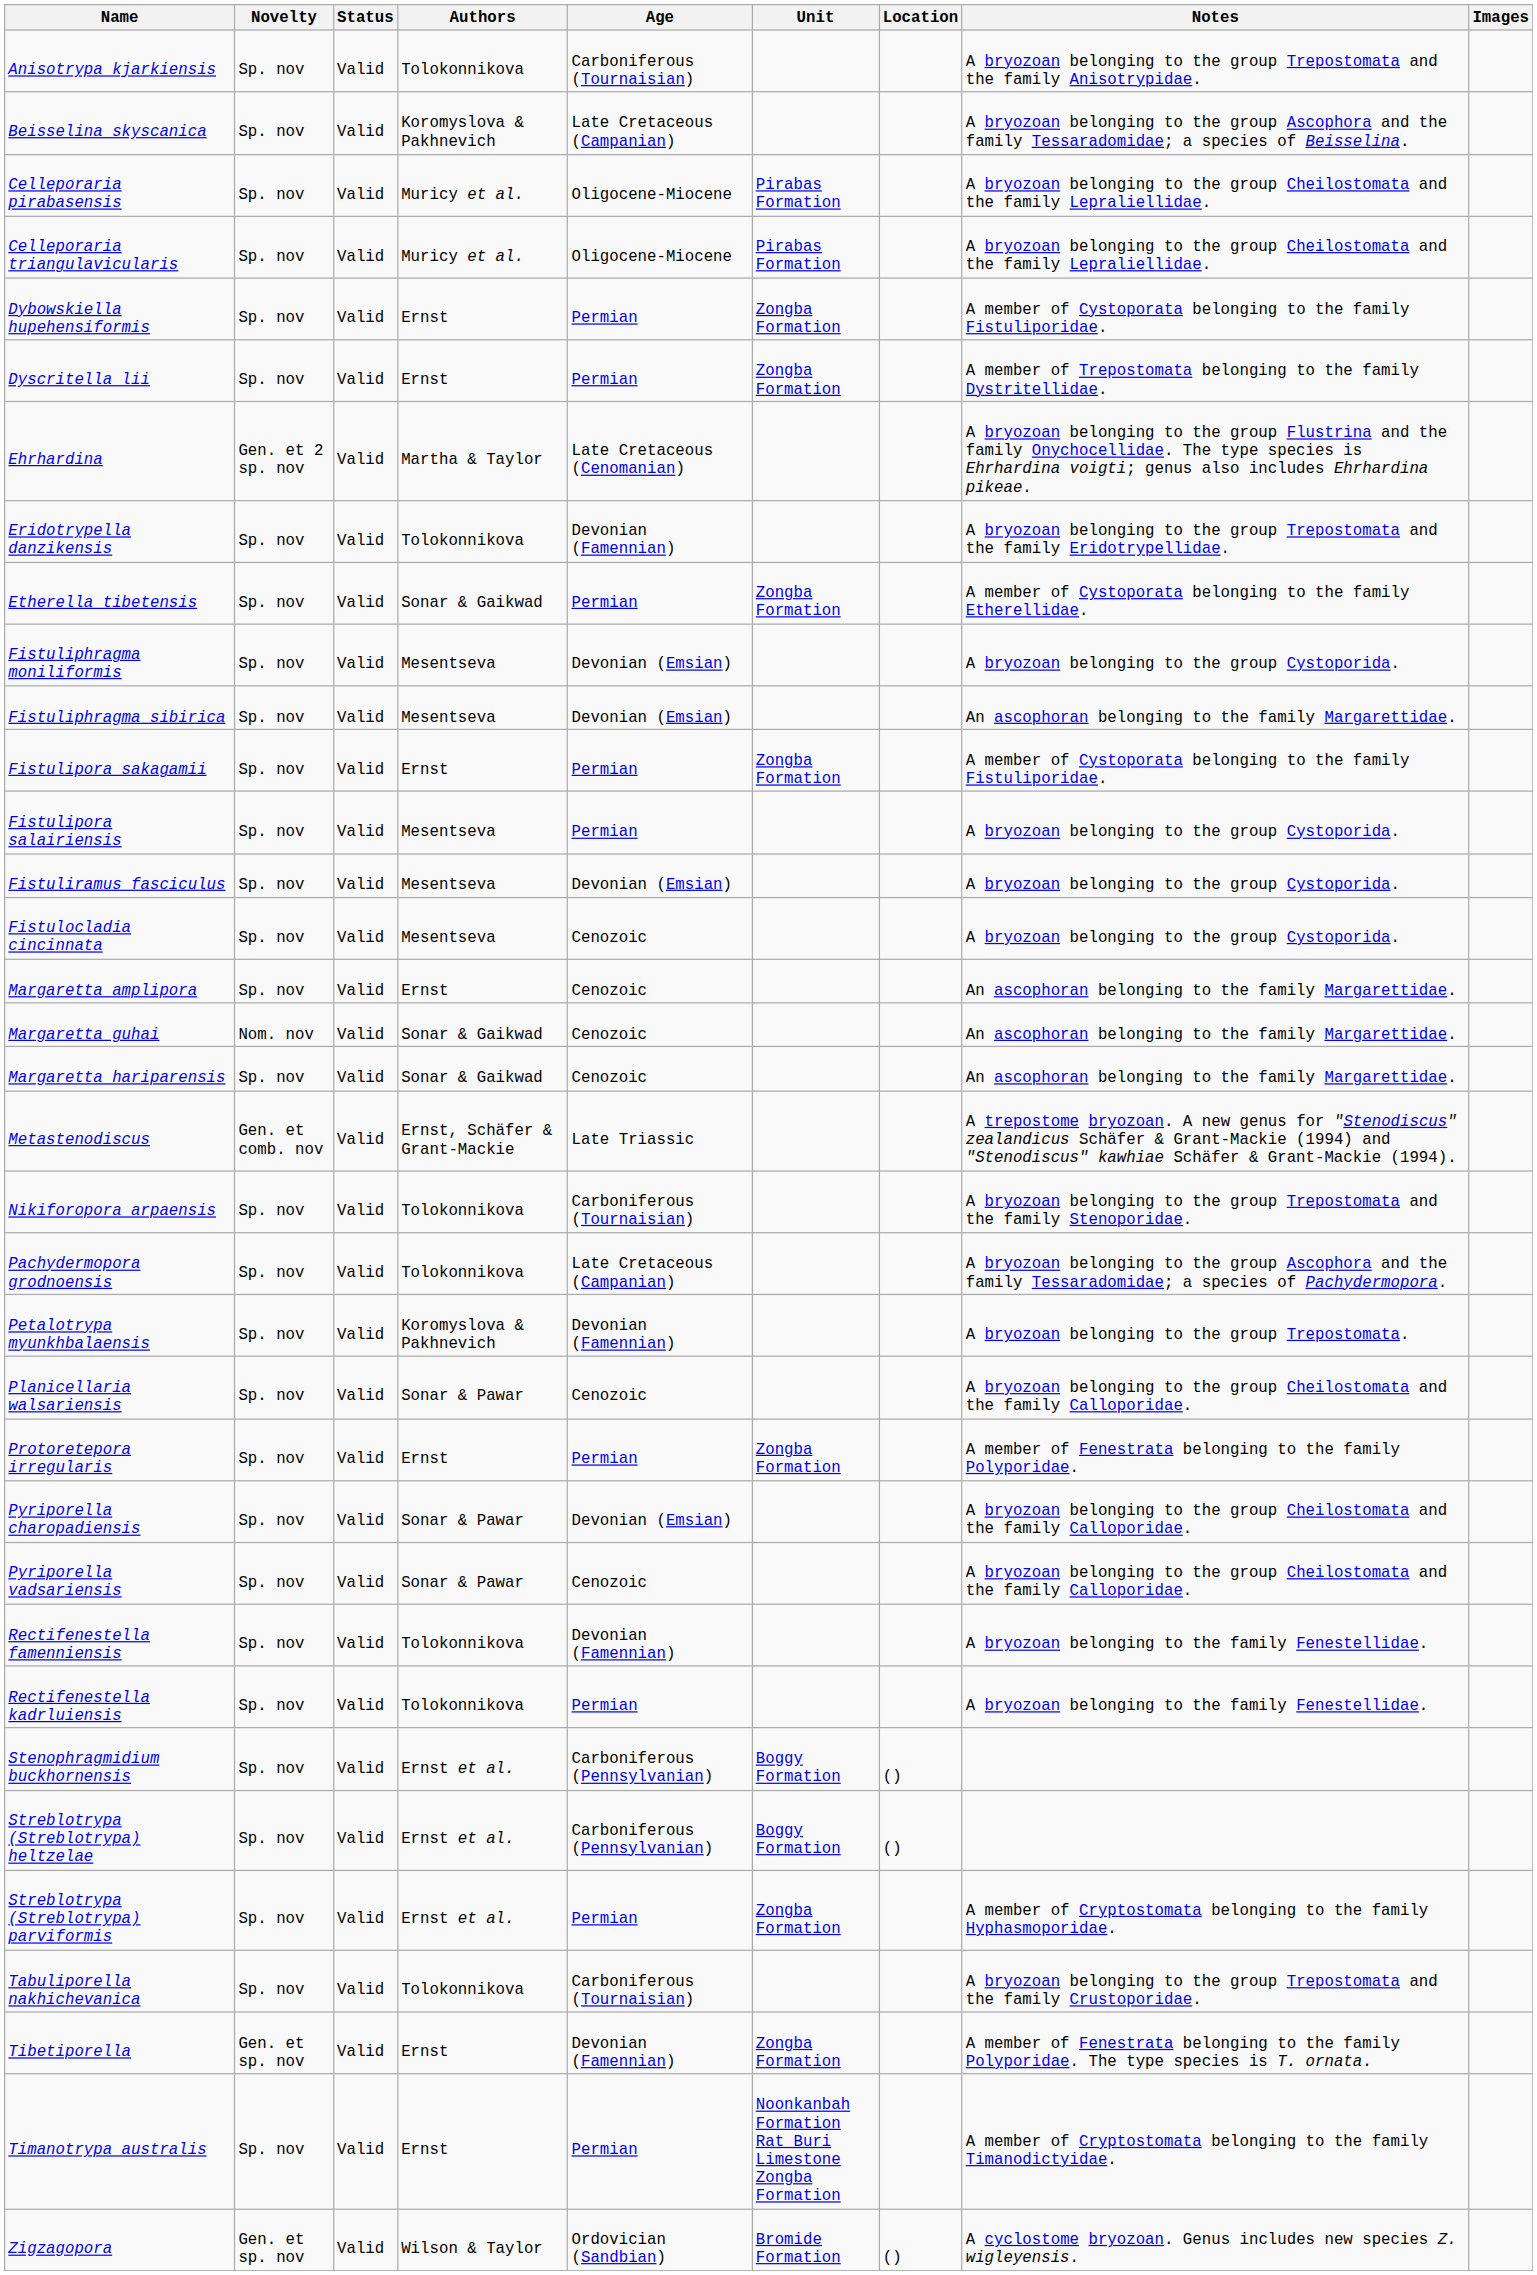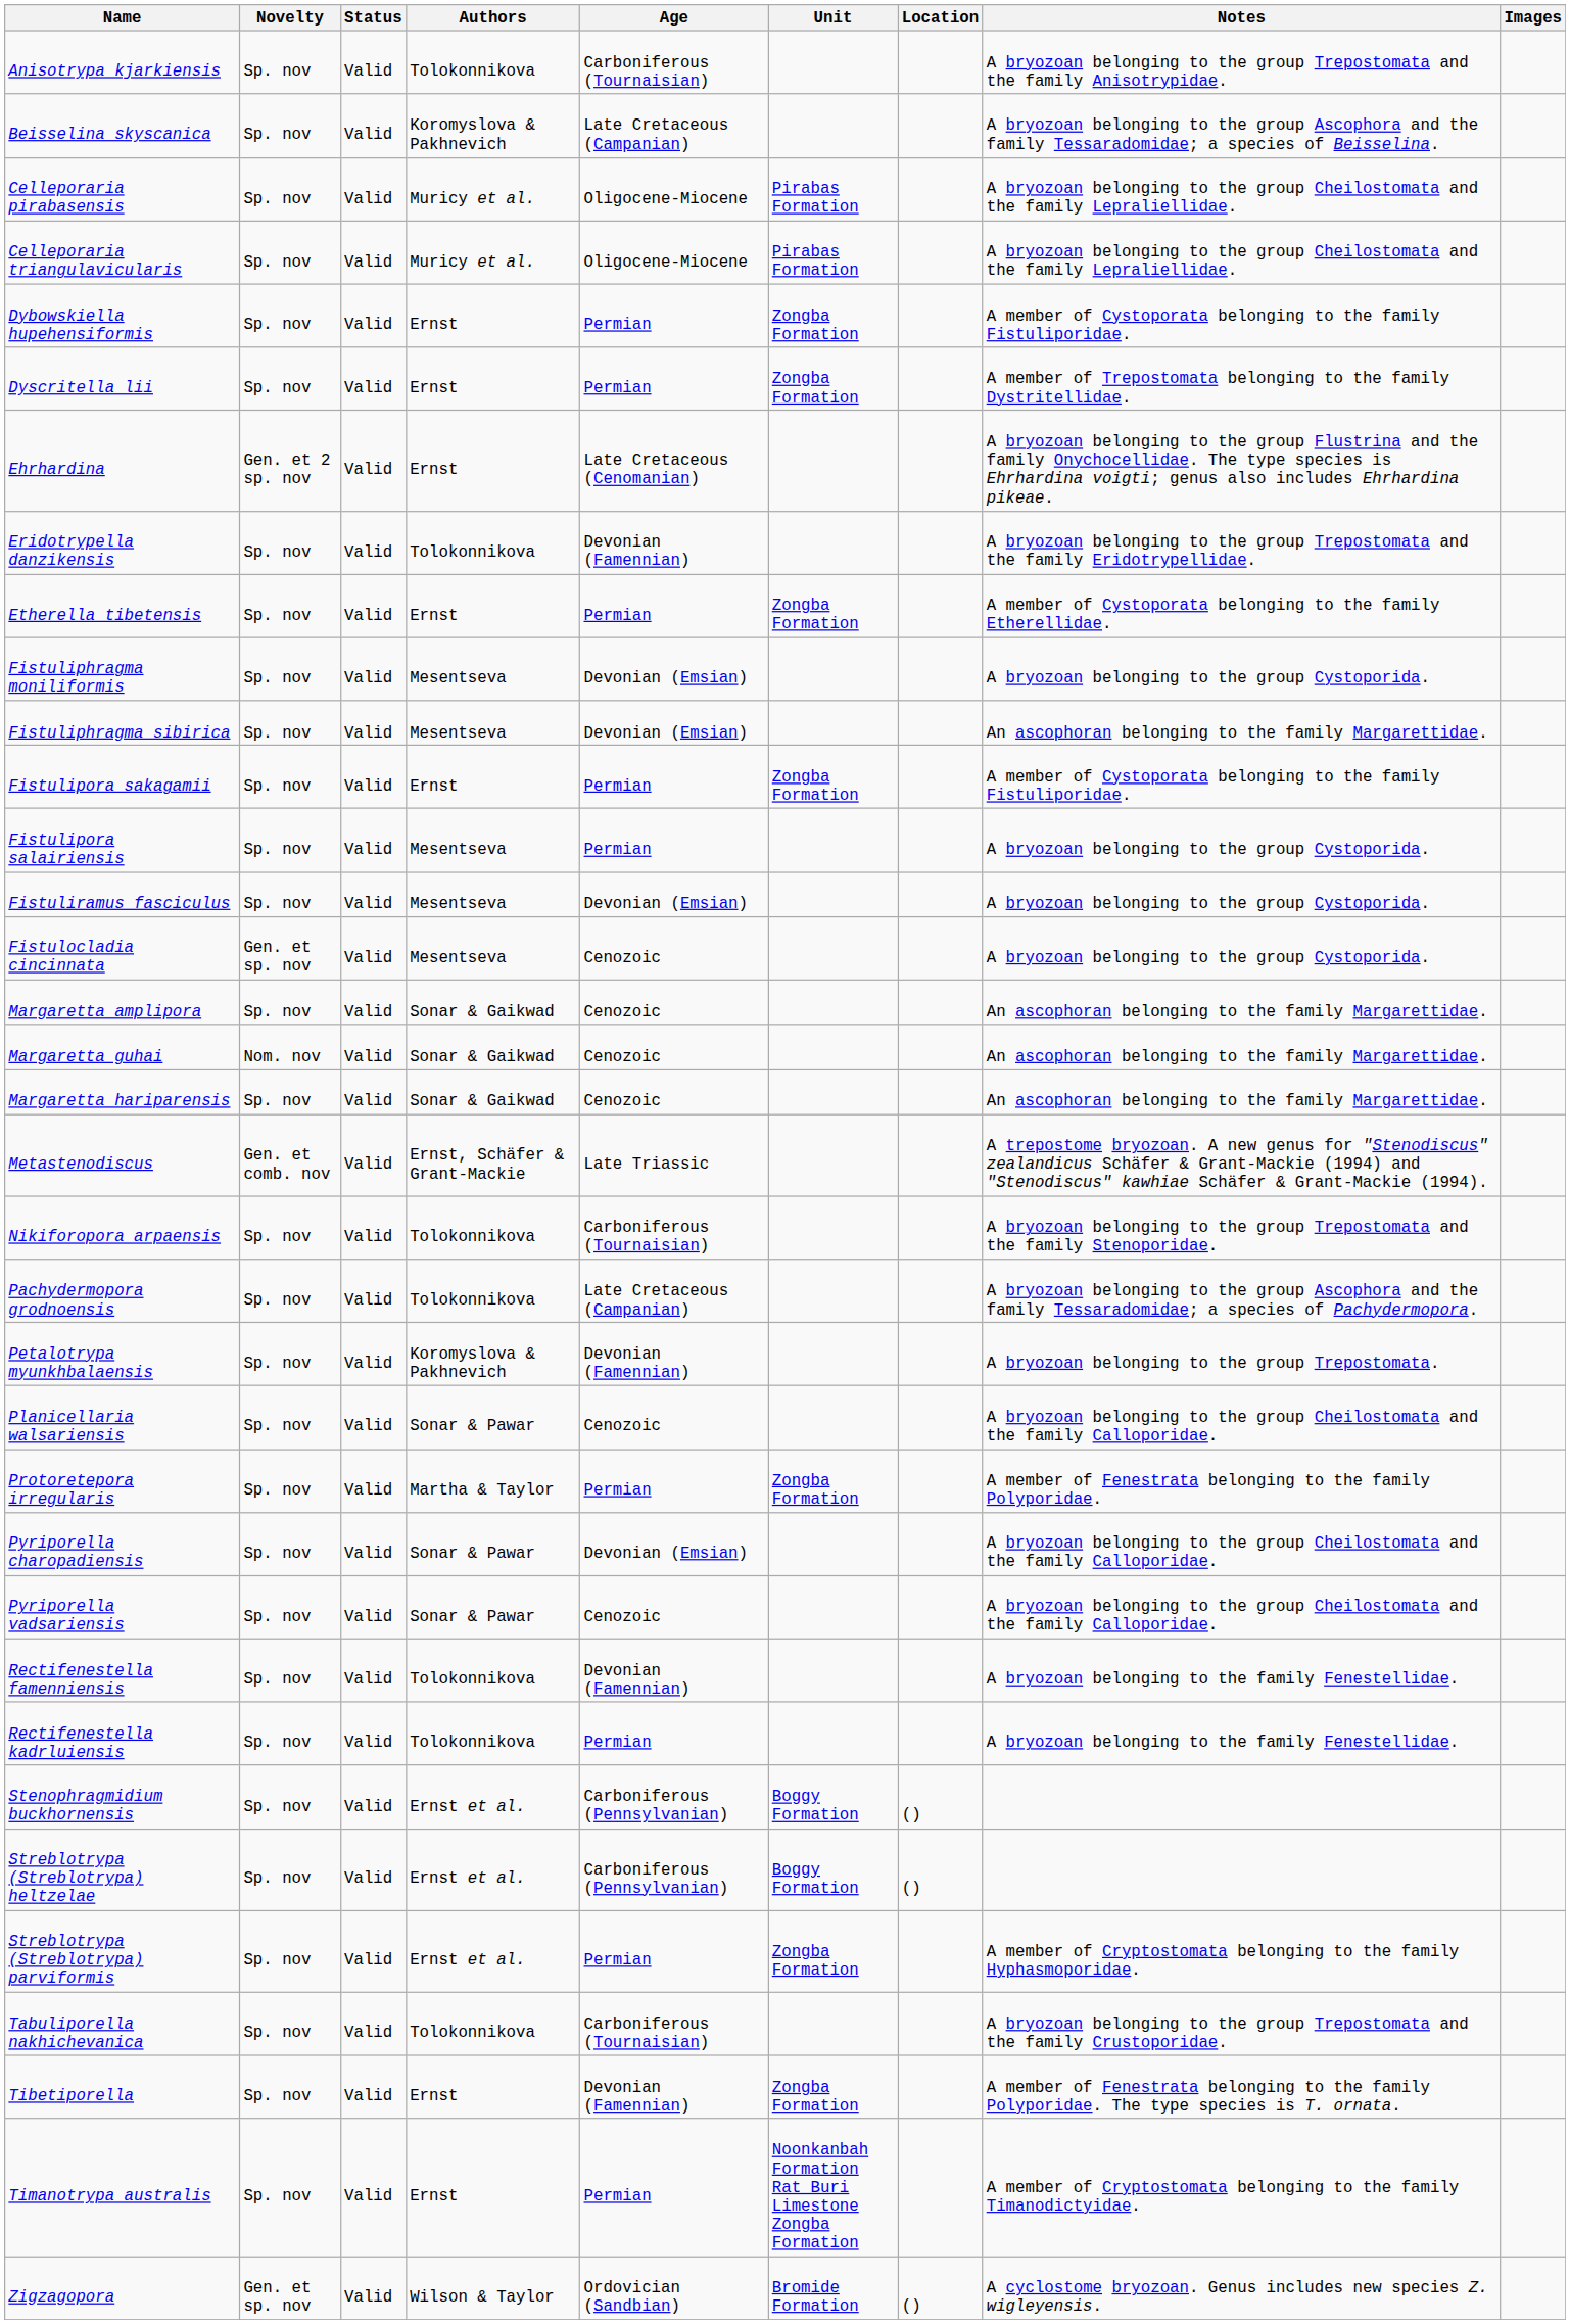Ehrhardina | Authors: Martha & Taylor -> Ernst
Etherella tibetensis | Authors: Sonar & Gaikwad -> Ernst
Fistulocladia cincinnata | Novelty: Sp. nov -> Gen. et sp. nov
Margaretta amplipora | Authors: Ernst -> Sonar & Gaikwad
Protoretepora irregularis | Authors: Ernst -> Martha & Taylor
Tibetiporella | Novelty: Gen. et sp. nov -> Sp. nov
